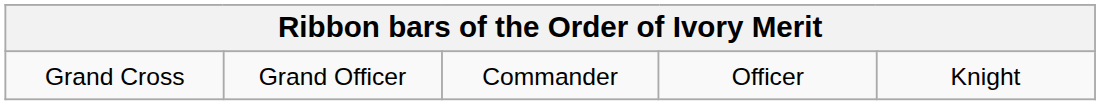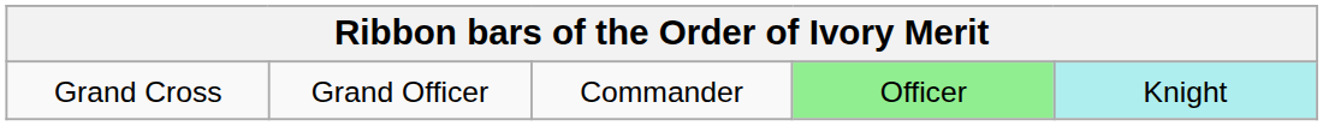Grand Cross | column 4: no background -> lightgreen background
Grand Cross | column 5: no background -> paleturquoise background
